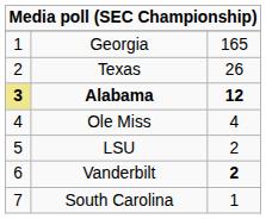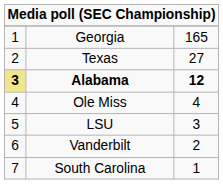Texas | column 3: 26 -> 27
LSU | column 3: 2 -> 3
Vanderbilt | column 3: bold -> normal
